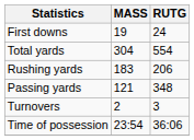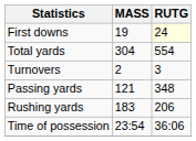First downs | RUTG: no background -> lightyellow background
rows swapped: Rushing yards <-> Turnovers
